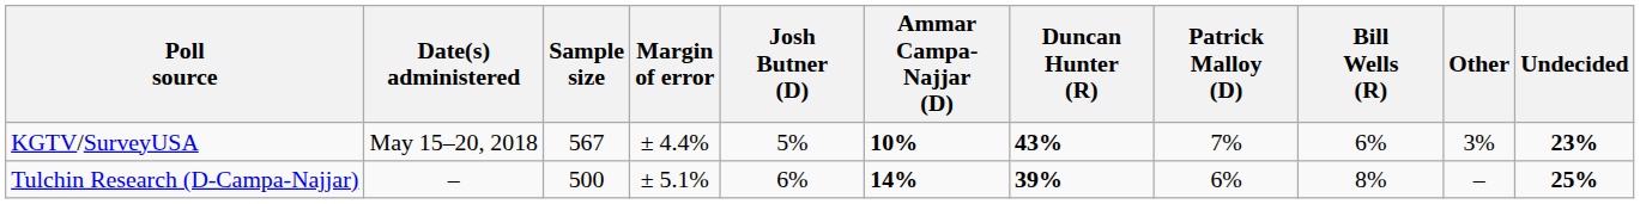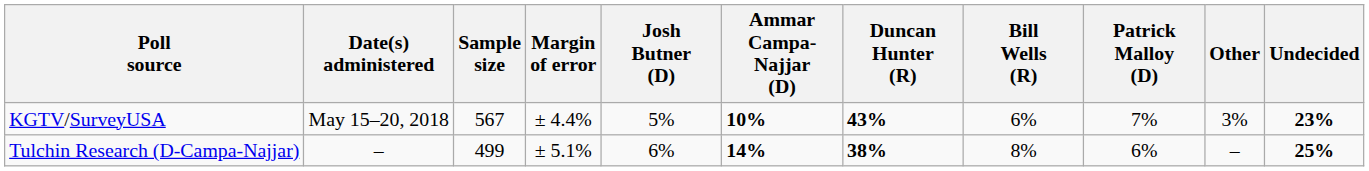columns swapped: Patrick Malloy (D) <-> Bill Wells (R)
Tulchin Research (D-Campa-Najjar) | Sample size: 500 -> 499
Tulchin Research (D-Campa-Najjar) | Duncan Hunter (R): 39% -> 38%
